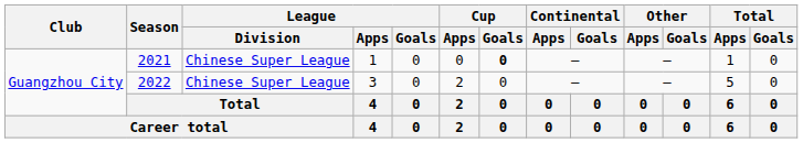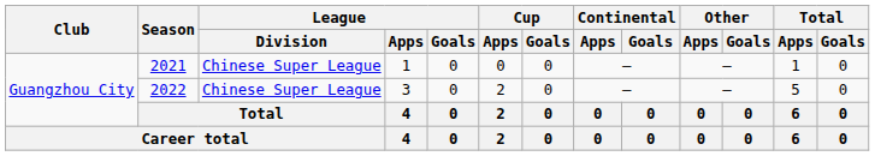2021 | Cup / Goals: bold -> normal
